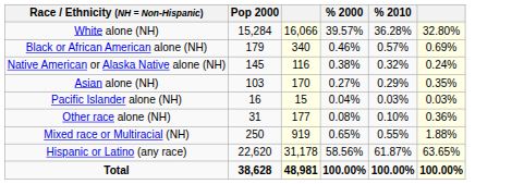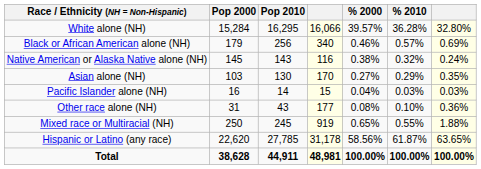+ column: Pop 2010 | 16,295 | 256 | 143 | 130 | 14 | 43 | 245 | 27,785 | 44,911
